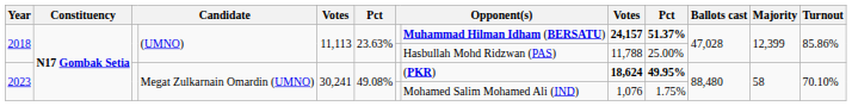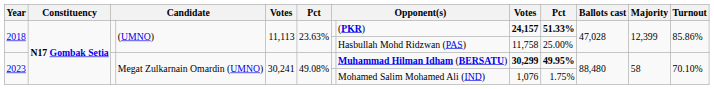row 2 | column 8: Muhammad Hilman Idham (BERSATU) -> (PKR)
row 2 | column 10: 51.37% -> 51.33%
row 3 | column 9: 11,788 -> 11,758
row 4 | column 8: (PKR) -> Muhammad Hilman Idham (BERSATU)
row 4 | column 9: 18,624 -> 30,299
